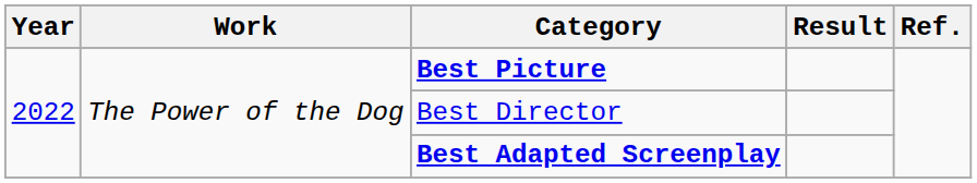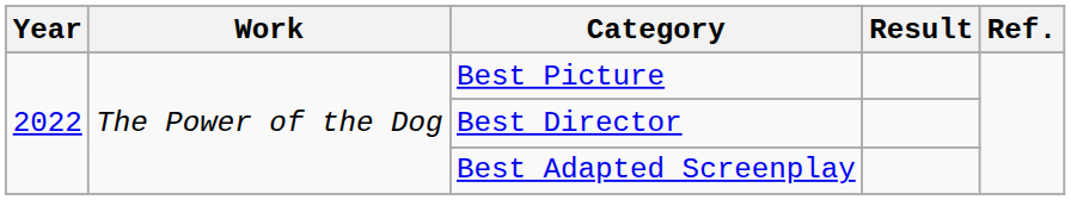Best Picture | Category: bold -> normal
Best Adapted Screenplay | Category: bold -> normal
